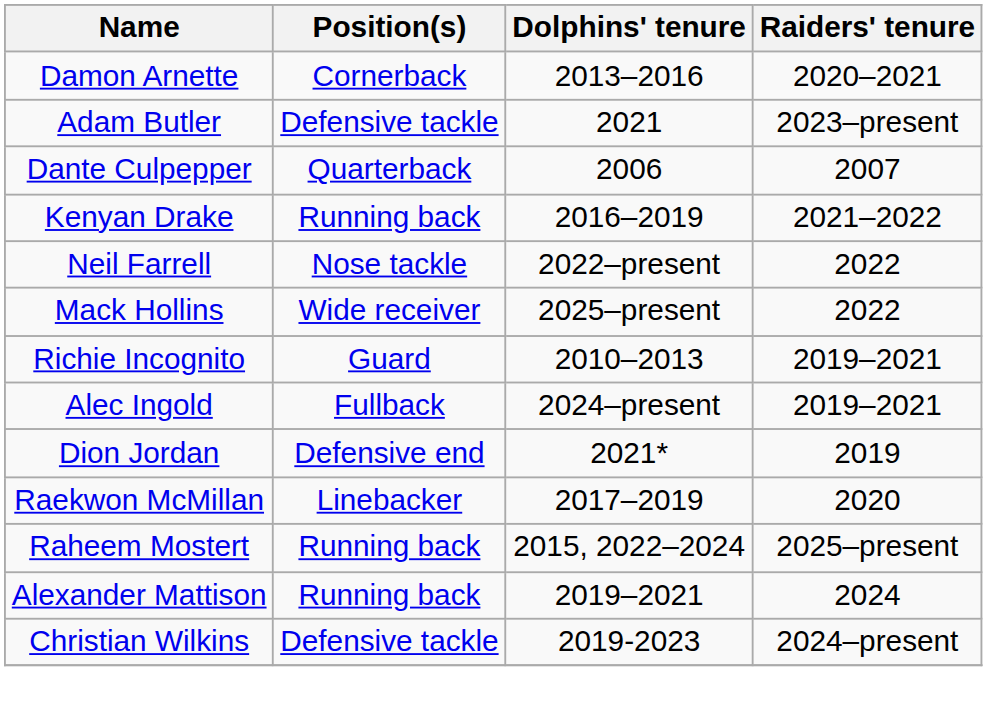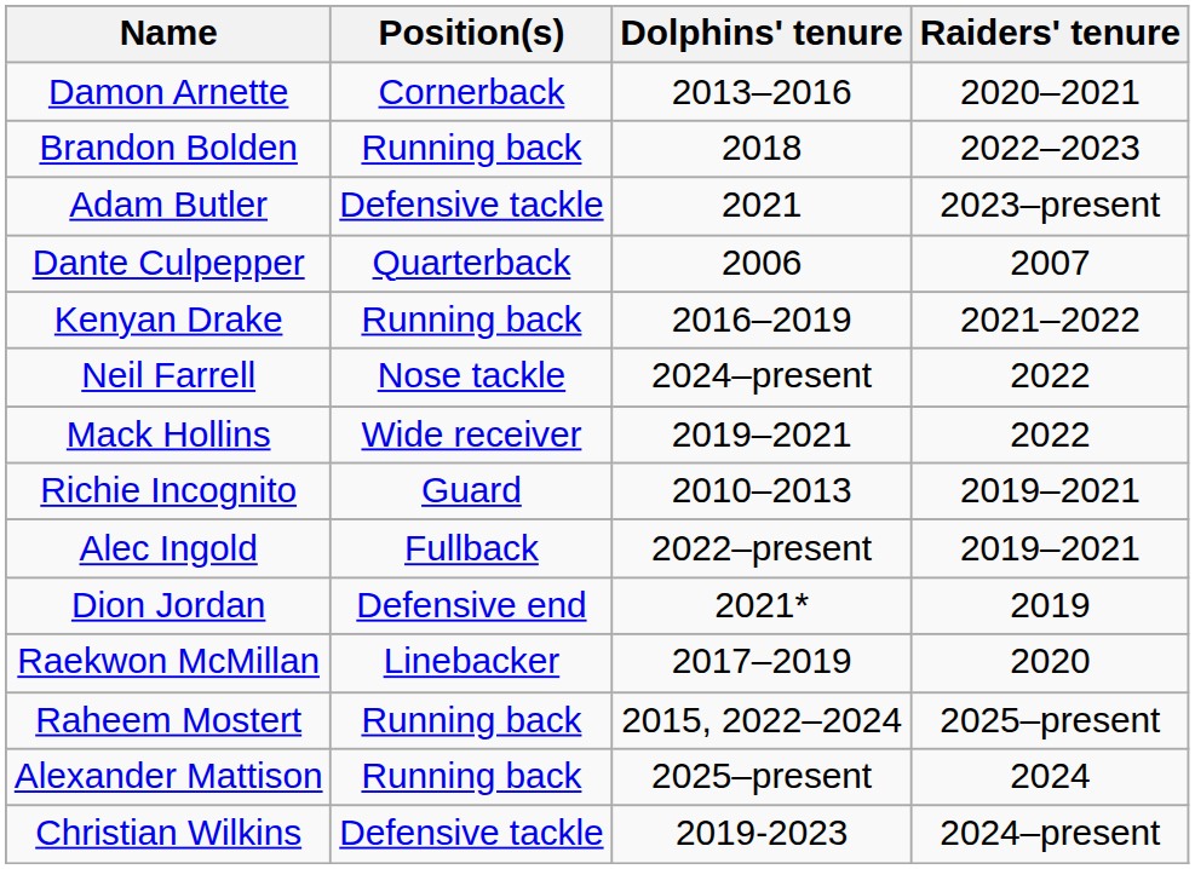+ row: Brandon Bolden | Running back | 2018 | 2022–2023
Neil Farrell | Dolphins' tenure: 2022–present -> 2024–present
Mack Hollins | Dolphins' tenure: 2025–present -> 2019–2021
Alec Ingold | Dolphins' tenure: 2024–present -> 2022–present
Alexander Mattison | Dolphins' tenure: 2019–2021 -> 2025–present
